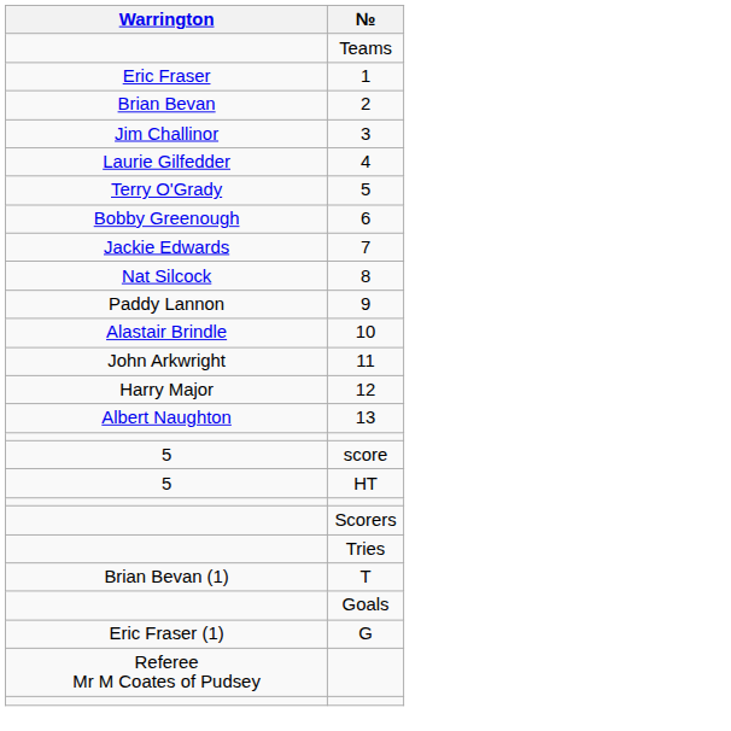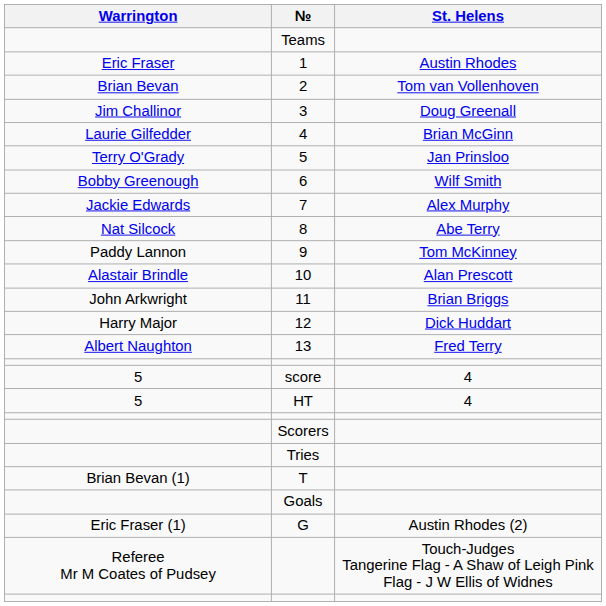+ column: St. Helens | Austin Rhodes | Tom van Vollenhoven | Doug Greenall | Brian McGinn | Jan Prinsloo | Wilf Smith | Alex Murphy | Abe Terry | Tom McKinney | Alan Prescott | Brian Briggs | Dick Huddart | Fred Terry | 4 | 4 | Austin Rhodes (2) | Touch-Judges Tangerine Flag - A Shaw of Leigh Pink Flag - J W Ellis of Widnes
